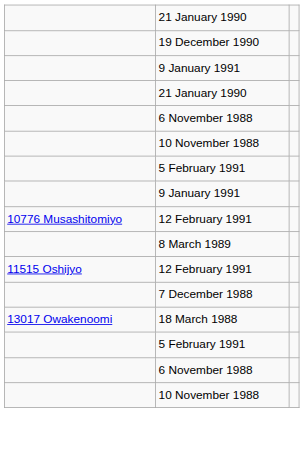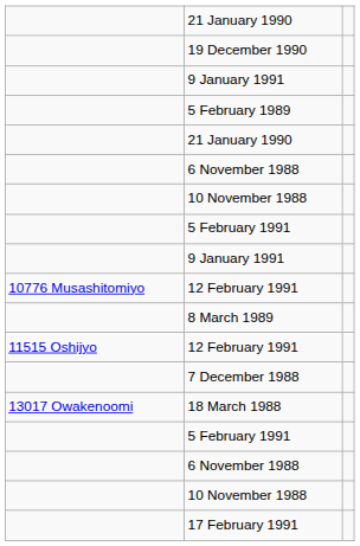+ row: 5 February 1989
+ row: 17 February 1991
